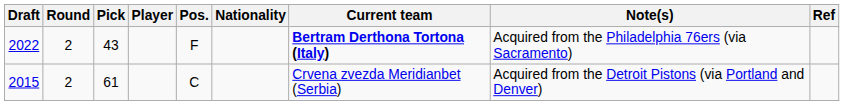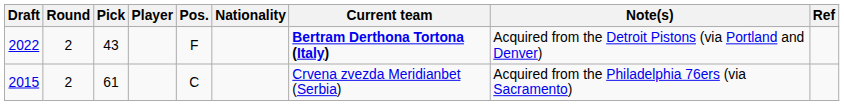2022 | Note(s): Acquired from the Philadelphia 76ers (via Sacramento) -> Acquired from the Detroit Pistons (via Portland and Denver)
2015 | Note(s): Acquired from the Detroit Pistons (via Portland and Denver) -> Acquired from the Philadelphia 76ers (via Sacramento)
